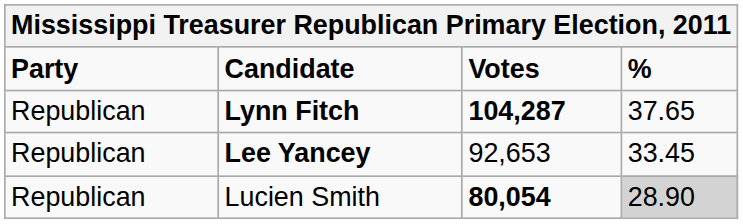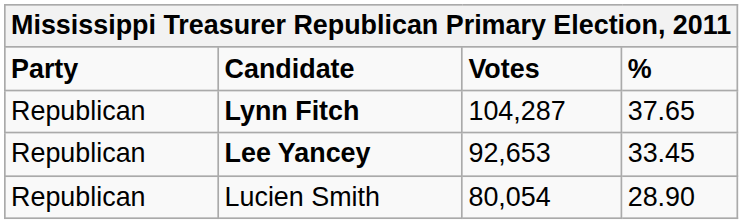Lynn Fitch | Votes: bold -> normal
Lucien Smith | Votes: bold -> normal
Lucien Smith | %: lightgrey background -> no background
